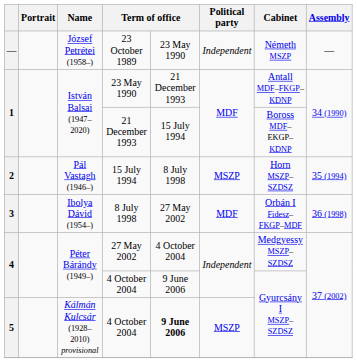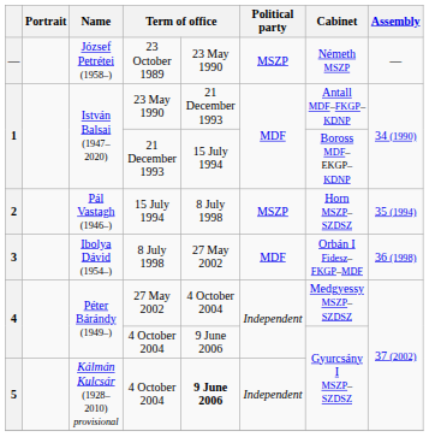23 October 1989 | Political party: Independent -> MSZP
5 / 4 October 2004 | Political party: MSZP -> Independent
